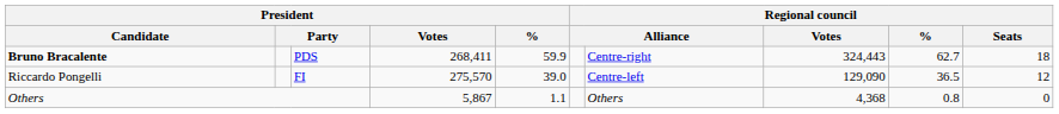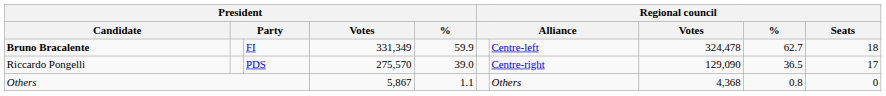Bruno Bracalente | column 3: PDS -> FI
Bruno Bracalente | President / Votes: 268,411 -> 331,349
Bruno Bracalente | column 7: Centre-right -> Centre-left
Bruno Bracalente | Regional council / Votes: 324,443 -> 324,478
Riccardo Pongelli | column 3: FI -> PDS
Riccardo Pongelli | column 7: Centre-left -> Centre-right
Riccardo Pongelli | Regional council / Seats: 12 -> 17
